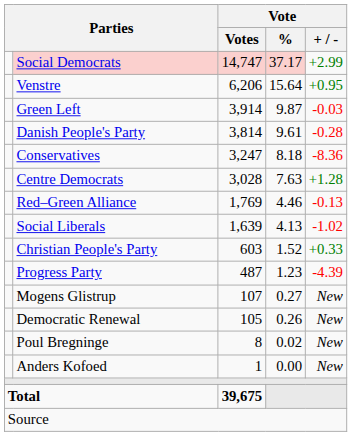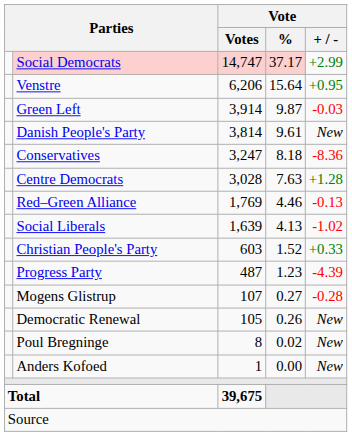Danish People's Party | Vote / + / -: -0.28 -> New
Mogens Glistrup | Vote / + / -: New -> -0.28
